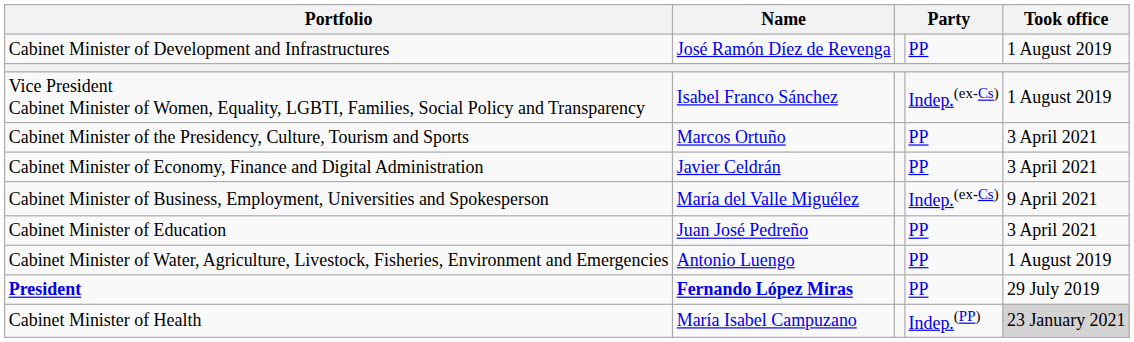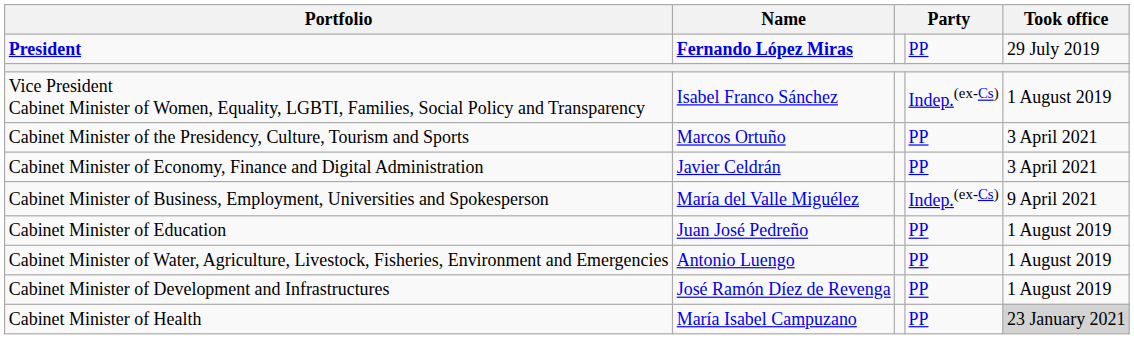rows swapped: President <-> Cabinet Minister of Development and Infrastructures
Cabinet Minister of Education | Took office: 3 April 2021 -> 1 August 2019
Cabinet Minister of Health | column 4: Indep.(PP) -> PP
